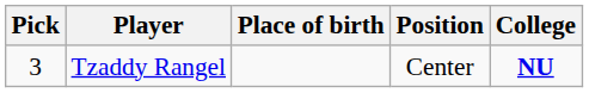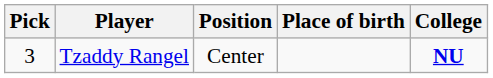columns swapped: Position <-> Place of birth
